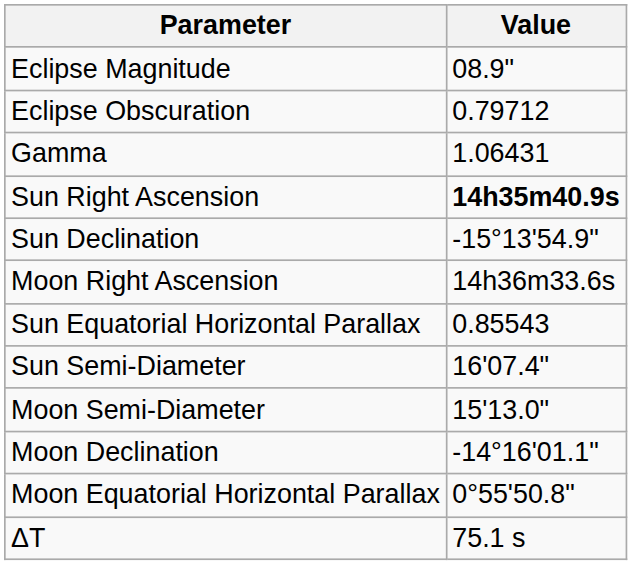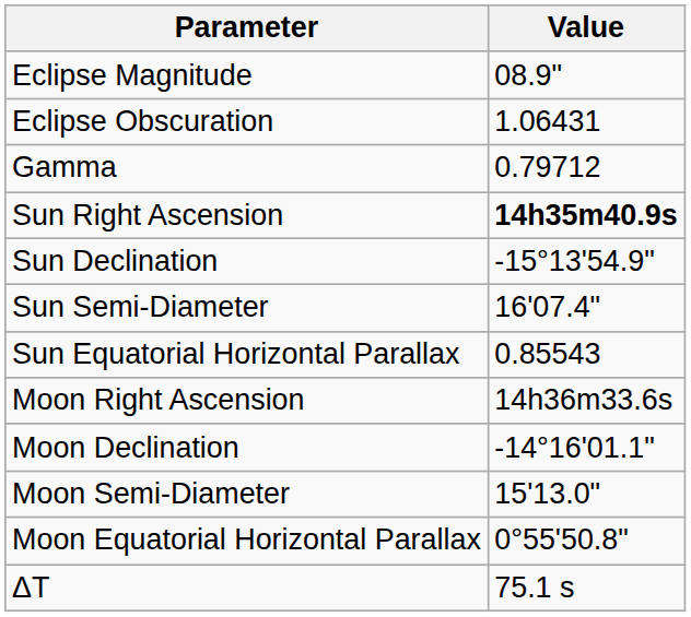Eclipse Obscuration | Value: 0.79712 -> 1.06431
Gamma | Value: 1.06431 -> 0.79712
rows swapped: Sun Semi-Diameter <-> Moon Right Ascension
rows swapped: Moon Declination <-> Moon Semi-Diameter
